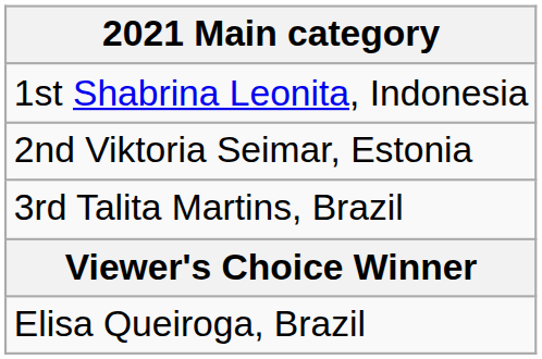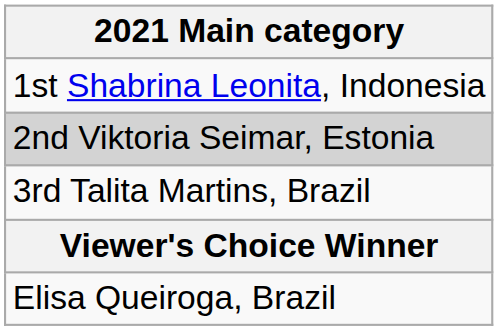row 3 | column 1: no background -> lightgrey background
